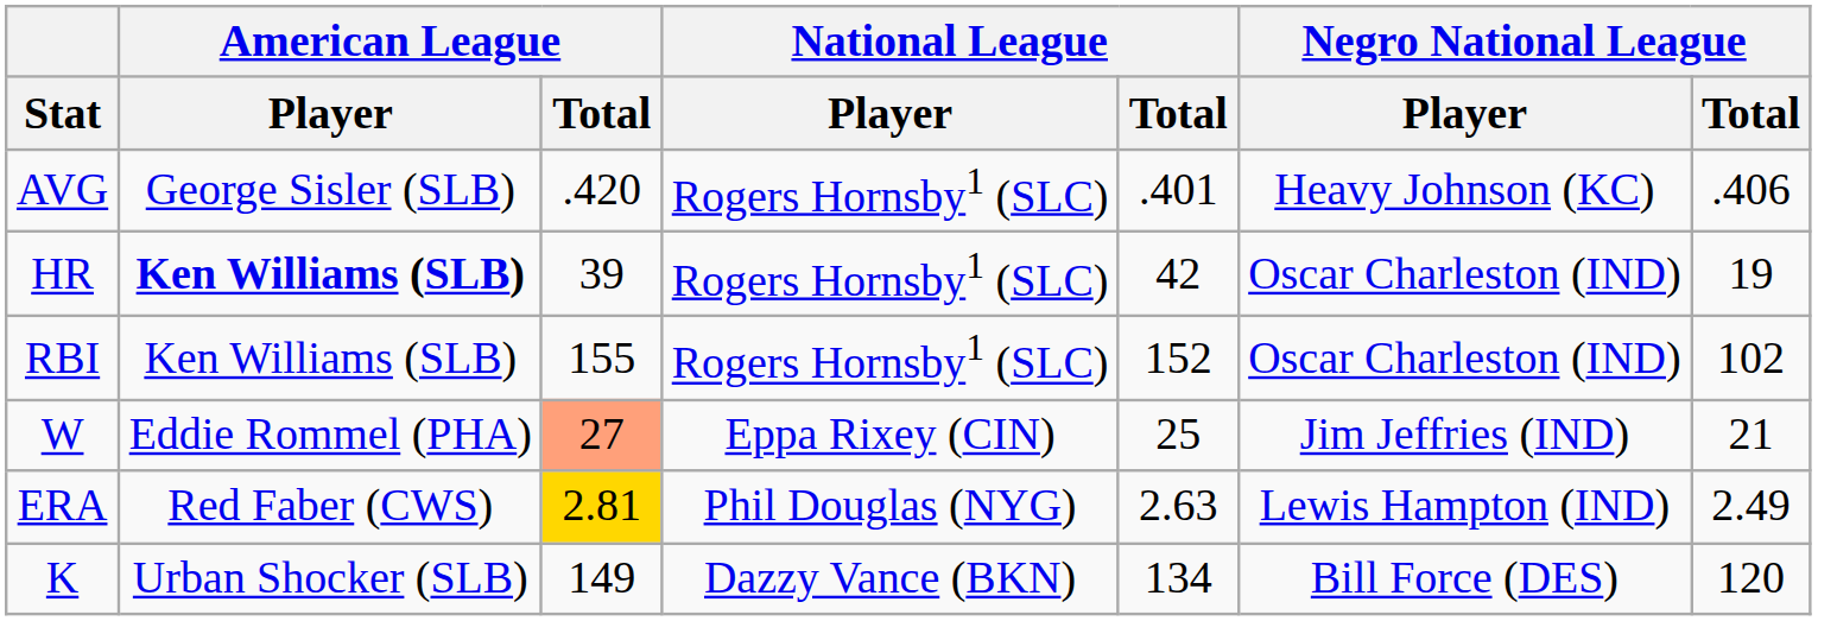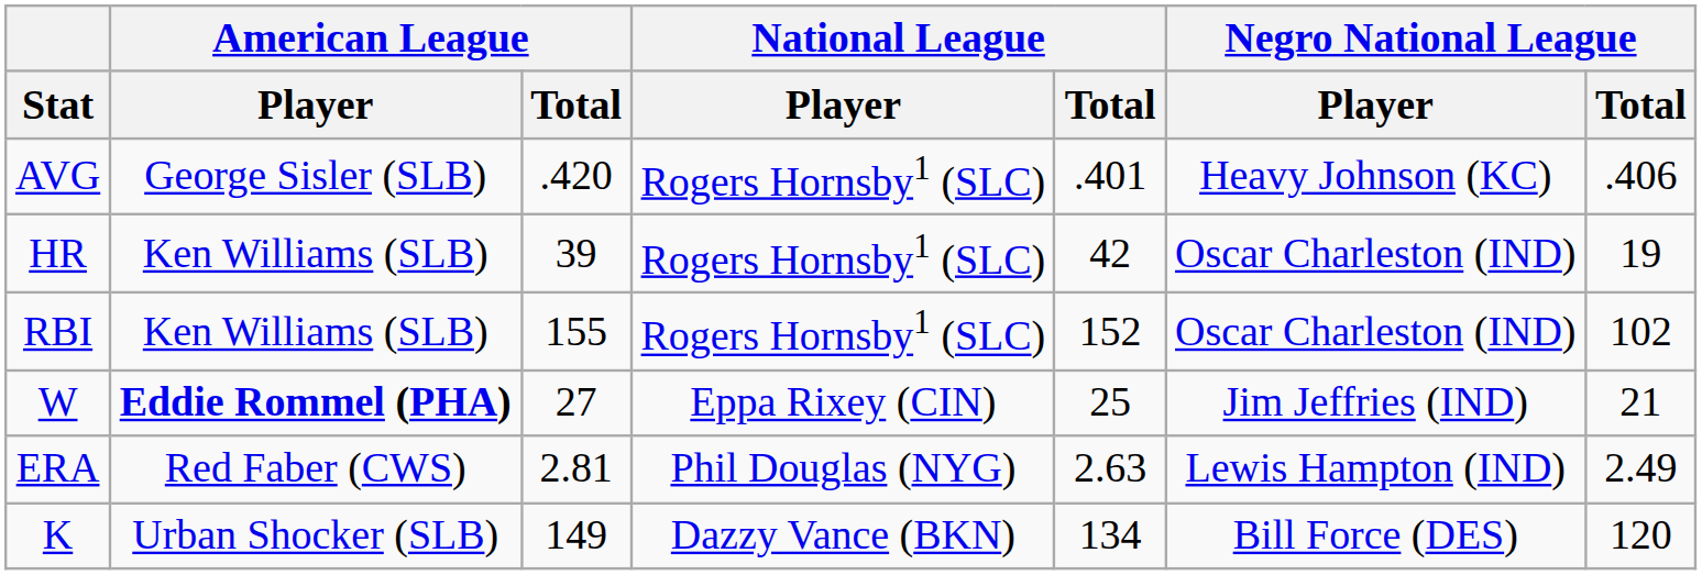HR | American League / Player: bold -> normal
W | American League / Player: normal -> bold
W | American League / Total: lightsalmon background -> no background
ERA | American League / Total: gold background -> no background
